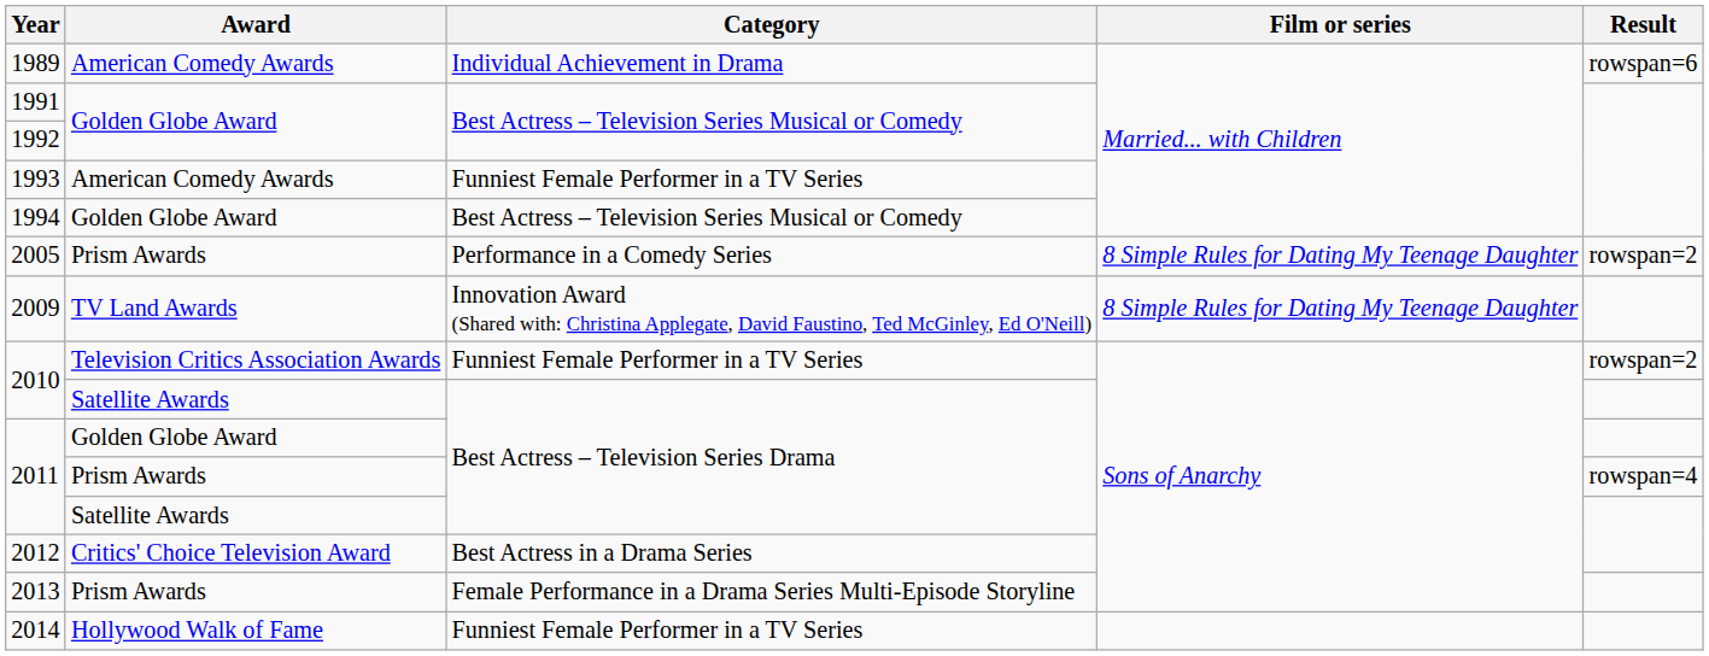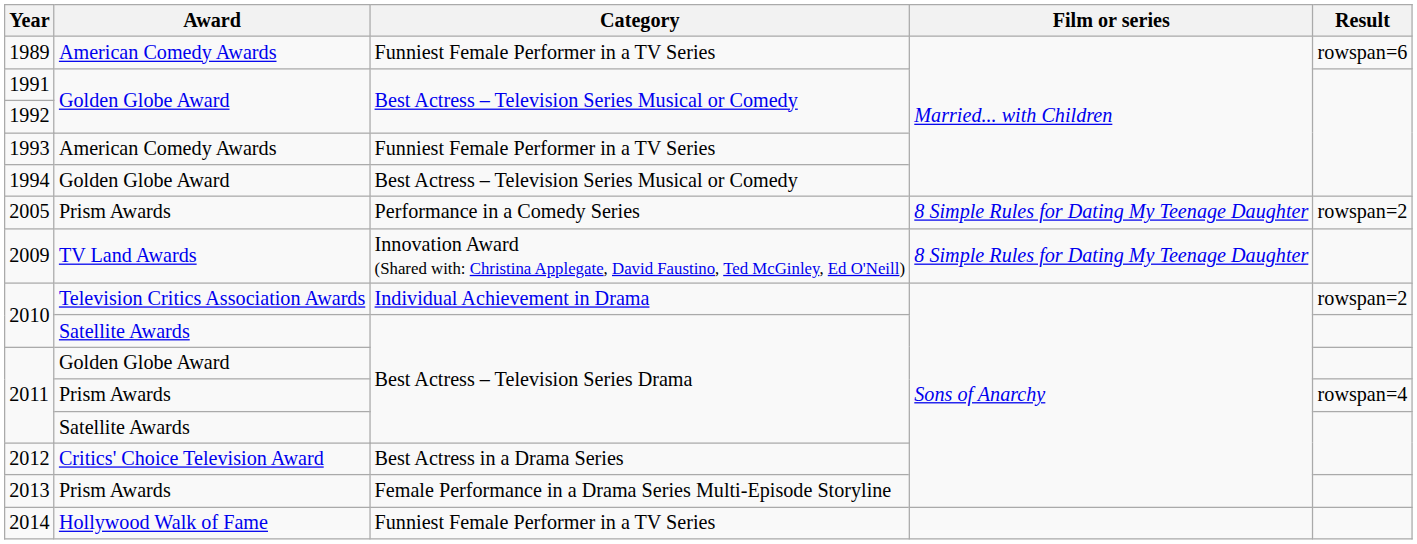1989 | Category: Individual Achievement in Drama -> Funniest Female Performer in a TV Series
2010 / Television Critics Association Awards | Category: Funniest Female Performer in a TV Series -> Individual Achievement in Drama
